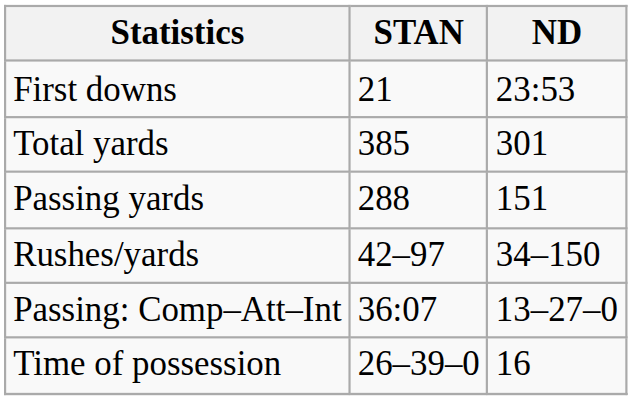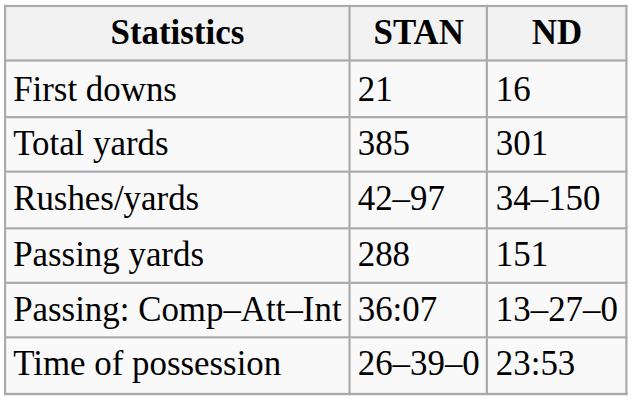First downs | ND: 23:53 -> 16
rows swapped: Rushes/yards <-> Passing yards
Time of possession | ND: 16 -> 23:53
